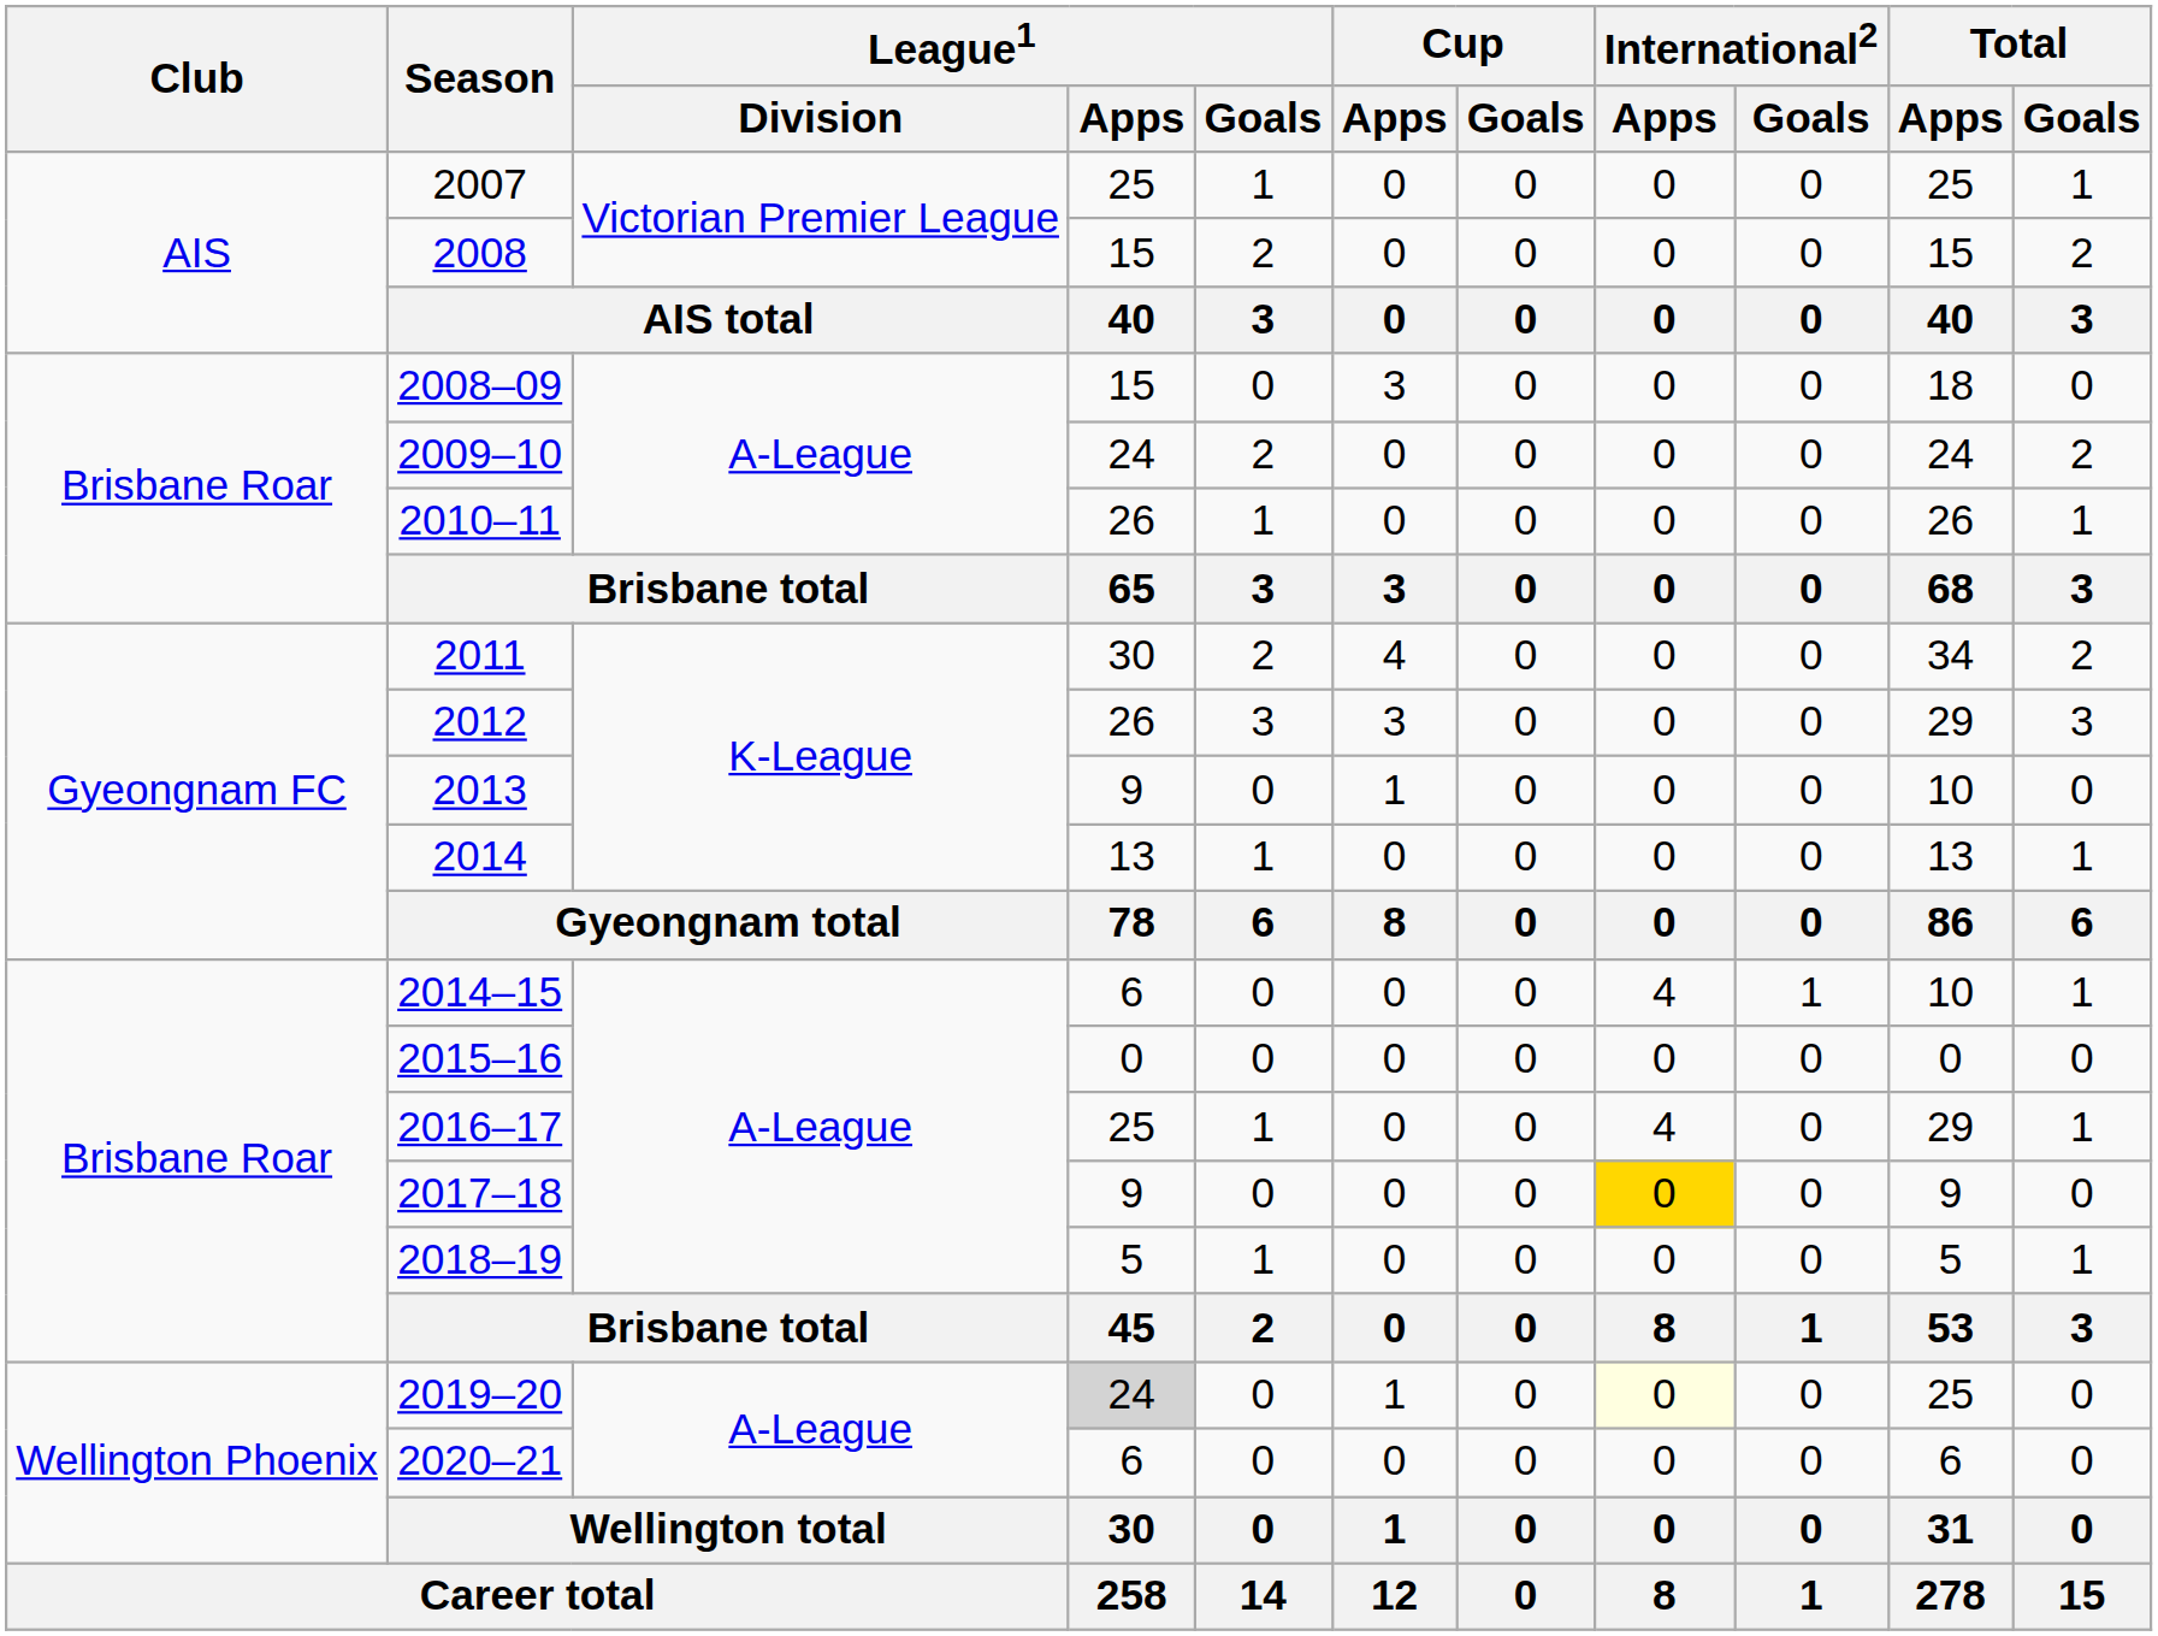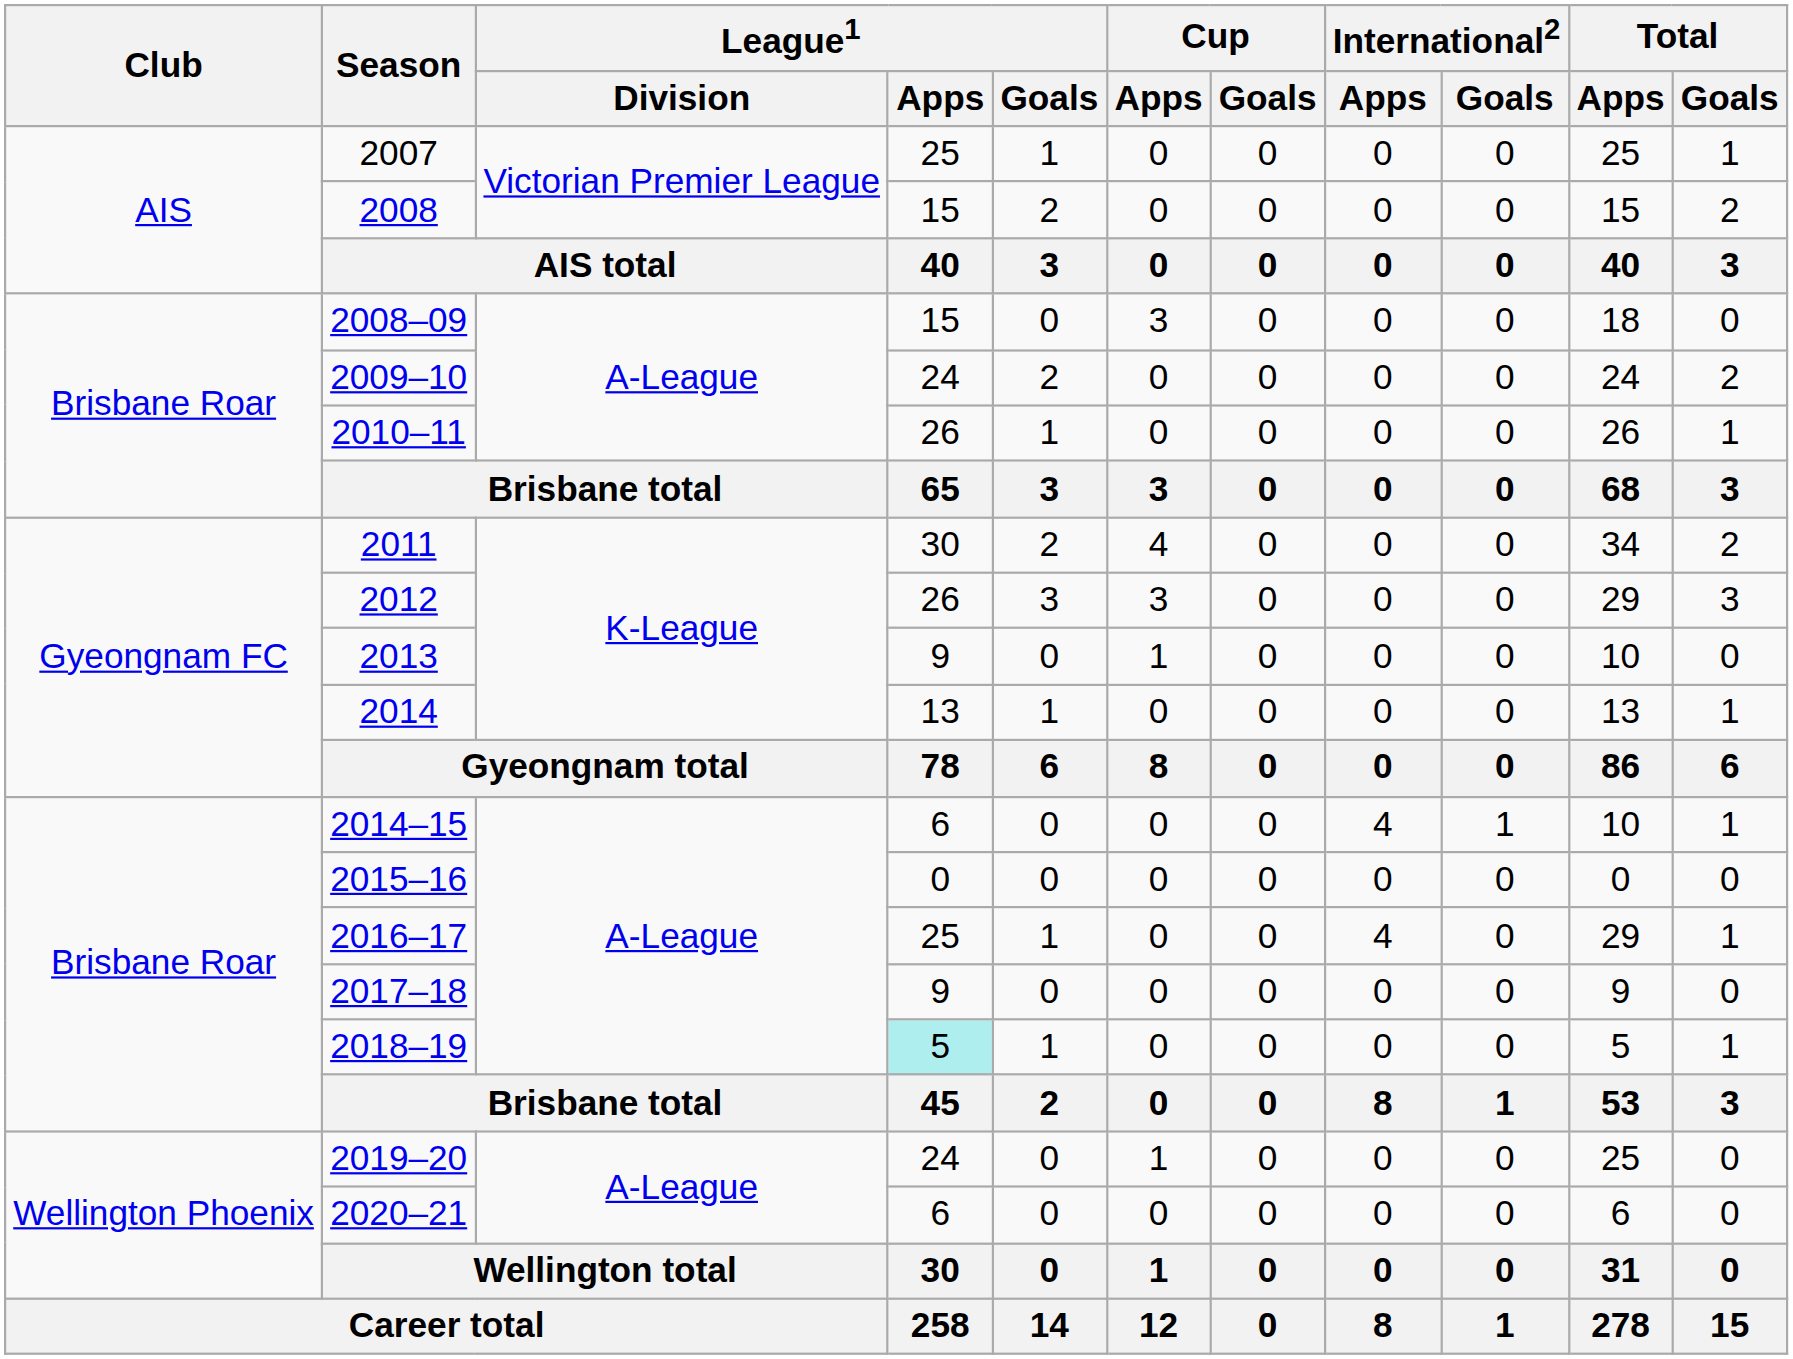2017–18 | International2 / Apps: gold background -> no background
2018–19 | League1 / Apps: no background -> paleturquoise background
2019–20 | League1 / Apps: lightgrey background -> no background
2019–20 | International2 / Apps: lightyellow background -> no background
